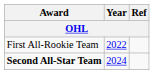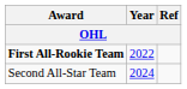row 3 | Award: normal -> bold
row 4 | Award: bold -> normal
